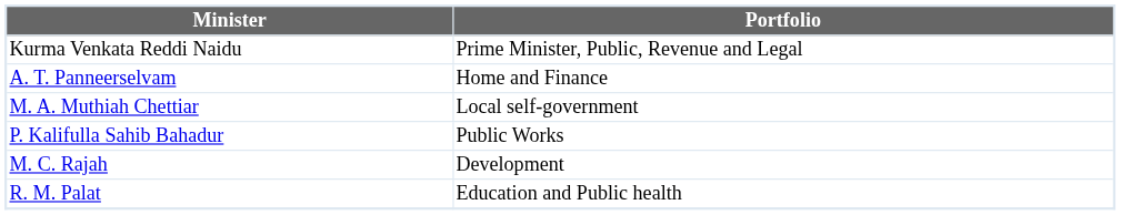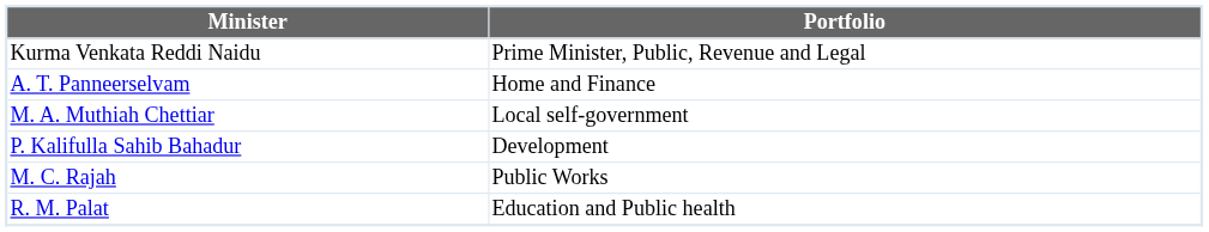P. Kalifulla Sahib Bahadur | Portfolio: Public Works -> Development
M. C. Rajah | Portfolio: Development -> Public Works
